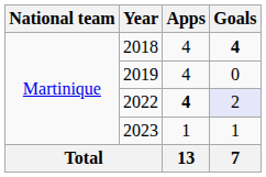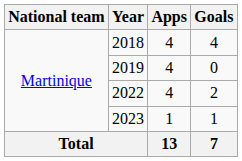2018 | Goals: bold -> normal
2022 | Apps: bold -> normal
2022 | Goals: lavender background -> no background
